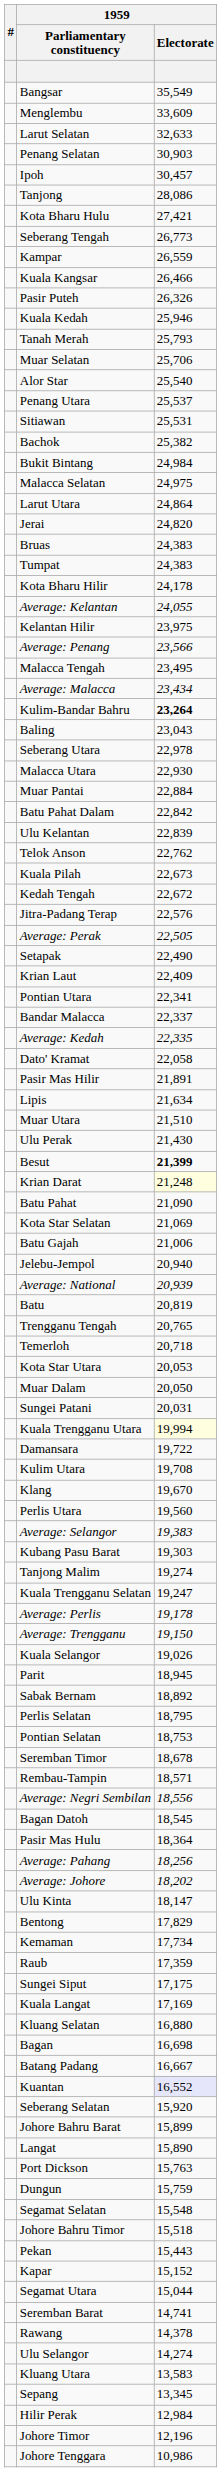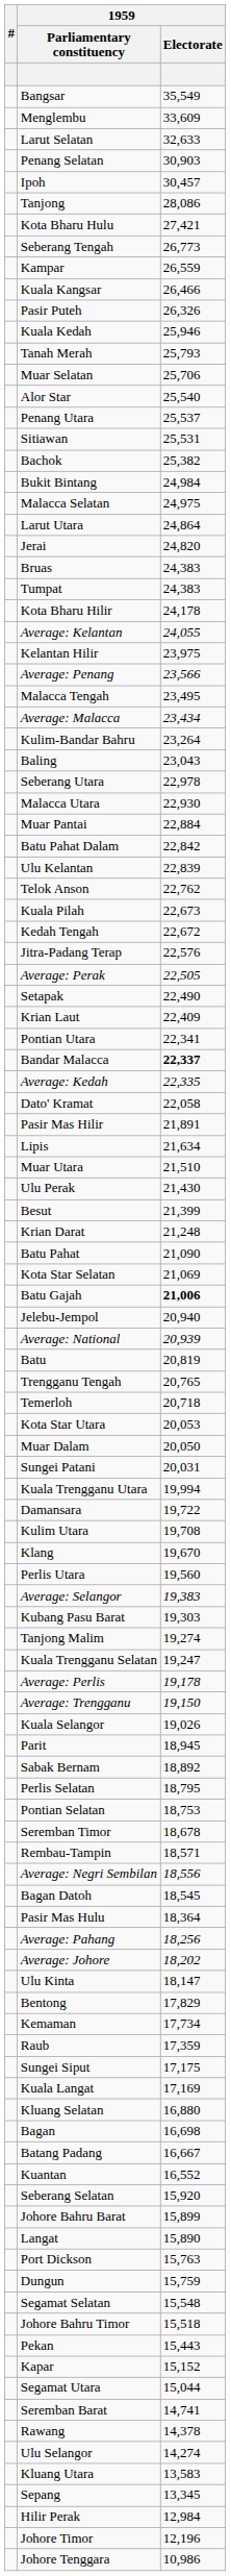Kulim-Bandar Bahru | 1959 / Electorate: bold -> normal
Bandar Malacca | 1959 / Electorate: normal -> bold
Besut | 1959 / Electorate: bold -> normal
Krian Darat | 1959 / Electorate: lightyellow background -> no background
Batu Gajah | 1959 / Electorate: normal -> bold
Kuala Trengganu Utara | 1959 / Electorate: lightyellow background -> no background
Kuantan | 1959 / Electorate: lavender background -> no background
